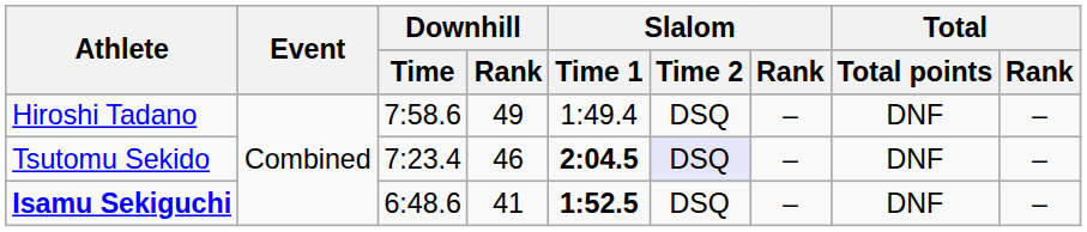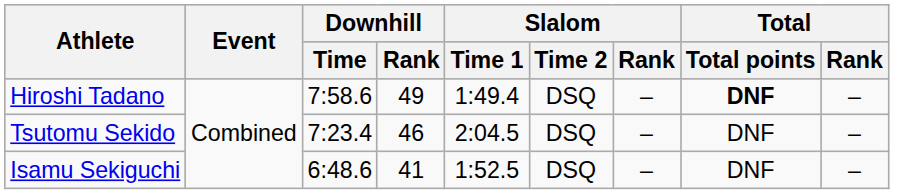row 3 | Total / Total points: normal -> bold
row 4 | Slalom / Time 1: bold -> normal
row 4 | Slalom / Time 2: lavender background -> no background
row 5 | Athlete: bold -> normal
row 5 | Slalom / Time 1: bold -> normal
